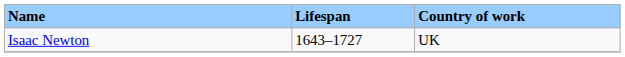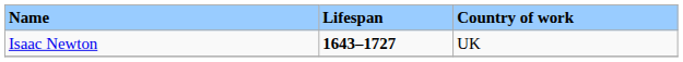Isaac Newton | Lifespan: normal -> bold
